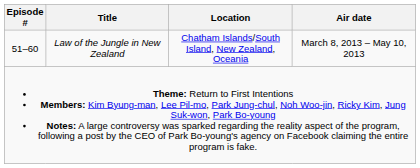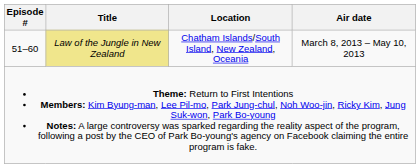51–60 | Title: no background -> khaki background
